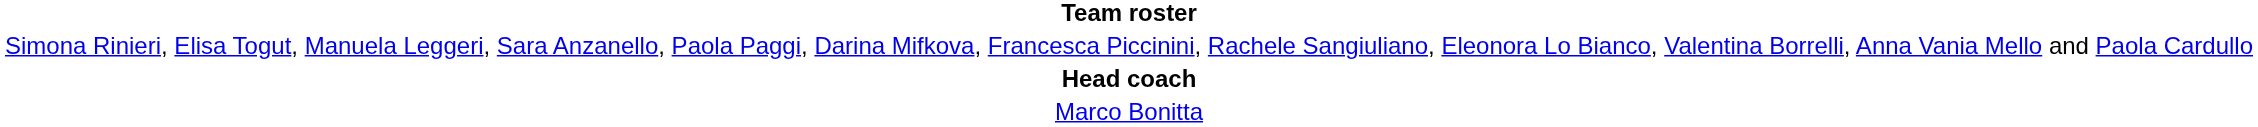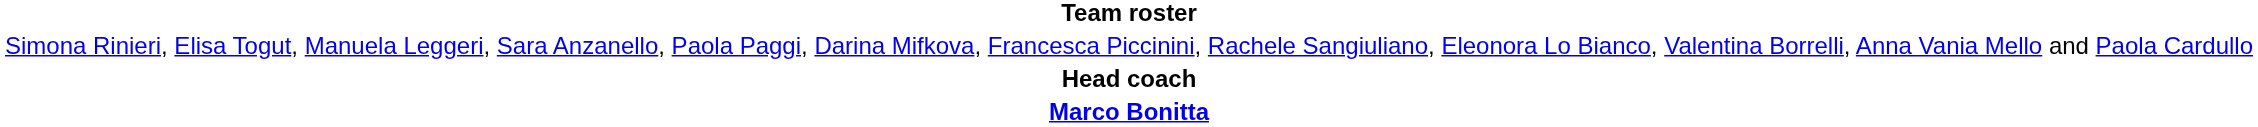row 4 | column 1: normal -> bold
